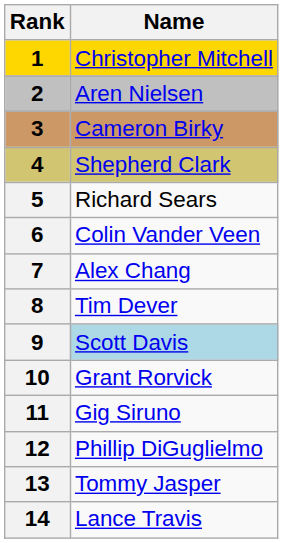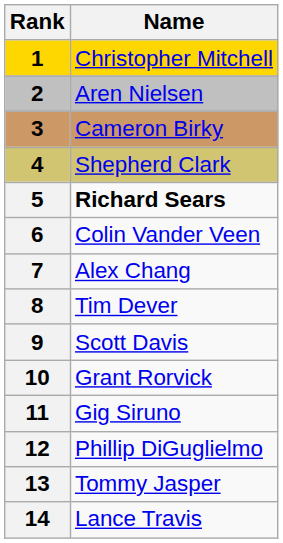Richard Sears | Name: normal -> bold
Scott Davis | Name: lightblue background -> no background
